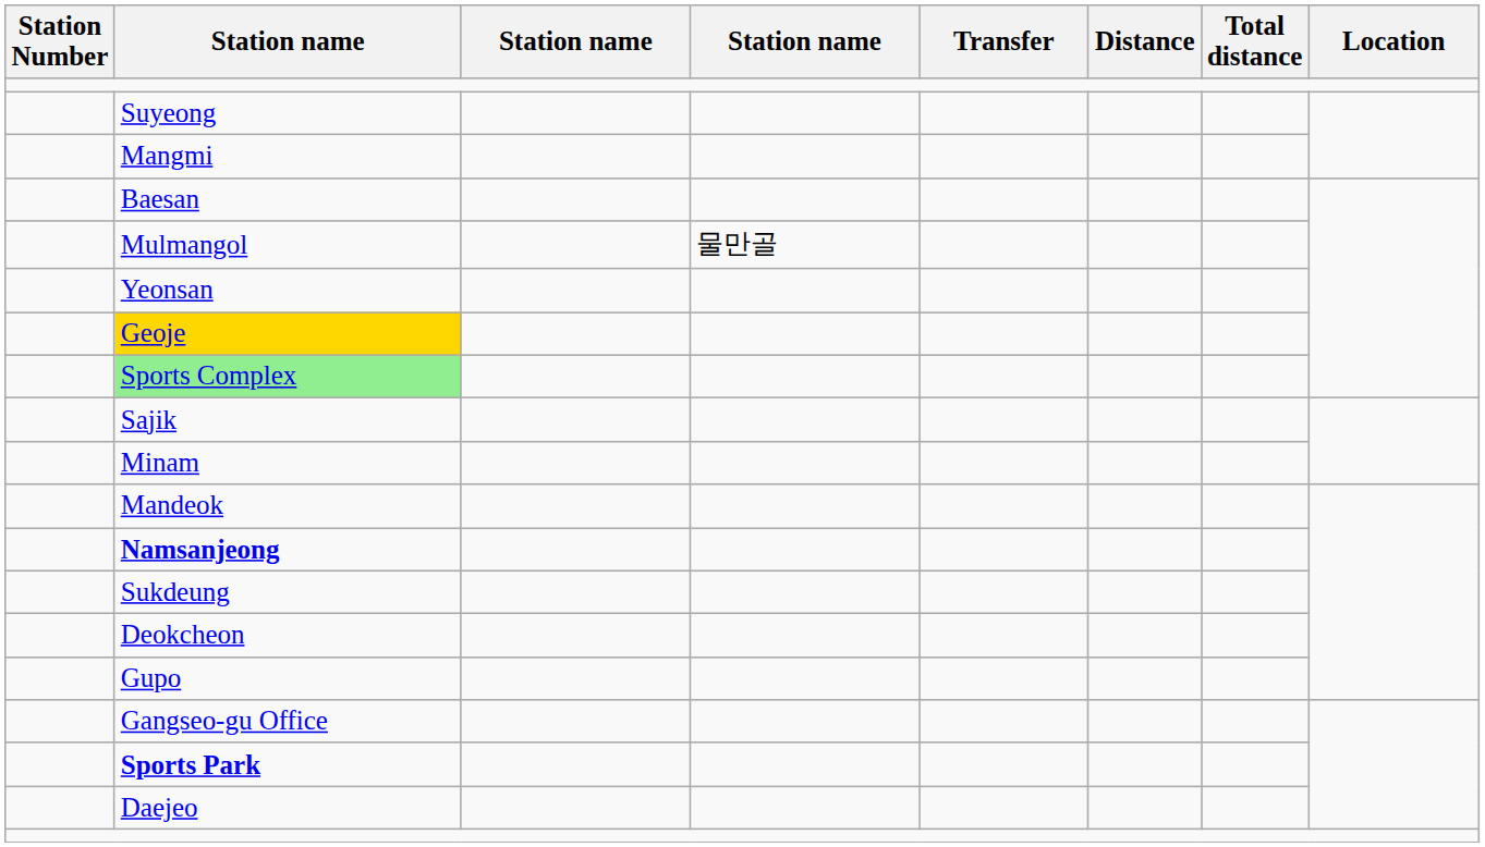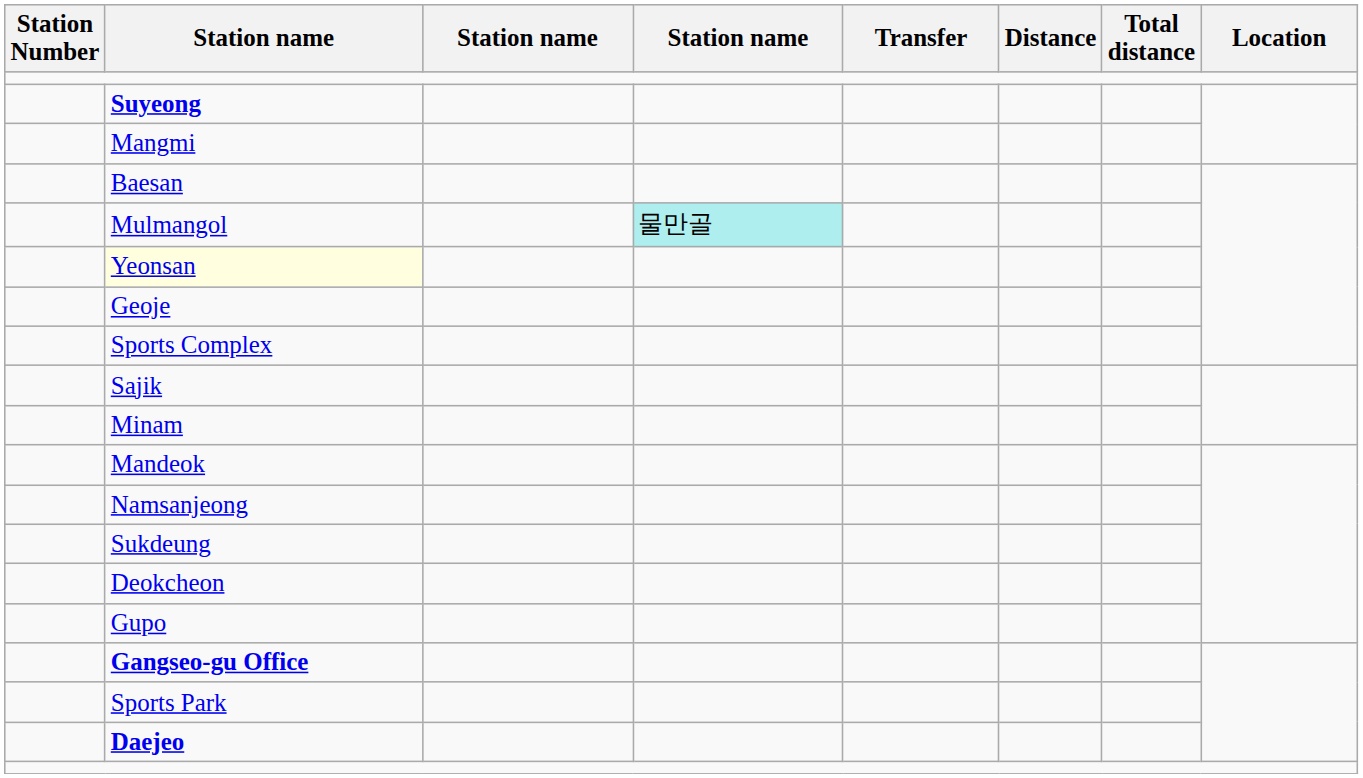Suyeong | column 2: normal -> bold
Mulmangol | column 4: no background -> paleturquoise background
Yeonsan | column 2: no background -> lightyellow background
Geoje | column 2: gold background -> no background
Sports Complex | column 2: lightgreen background -> no background
Namsanjeong | column 2: bold -> normal
Gangseo-gu Office | column 2: normal -> bold
Sports Park | column 2: bold -> normal
Daejeo | column 2: normal -> bold
